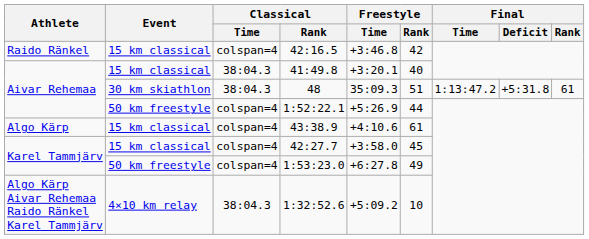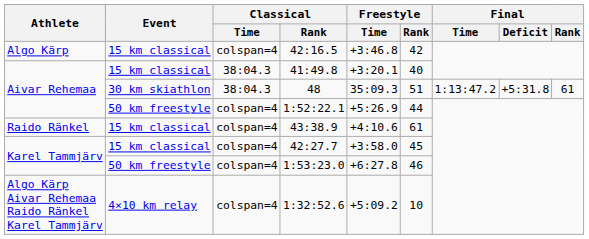42:16.5 | Athlete: Raido Ränkel -> Algo Kärp
43:38.9 | Athlete: Algo Kärp -> Raido Ränkel
1:53:23.0 | Freestyle / Rank: 49 -> 46
1:32:52.6 | Classical / Time: 38:04.3 -> colspan=4
